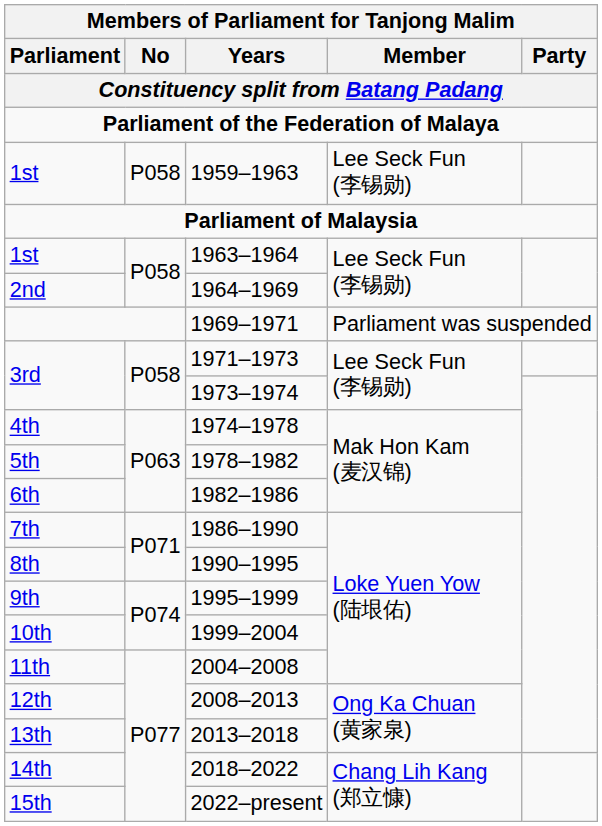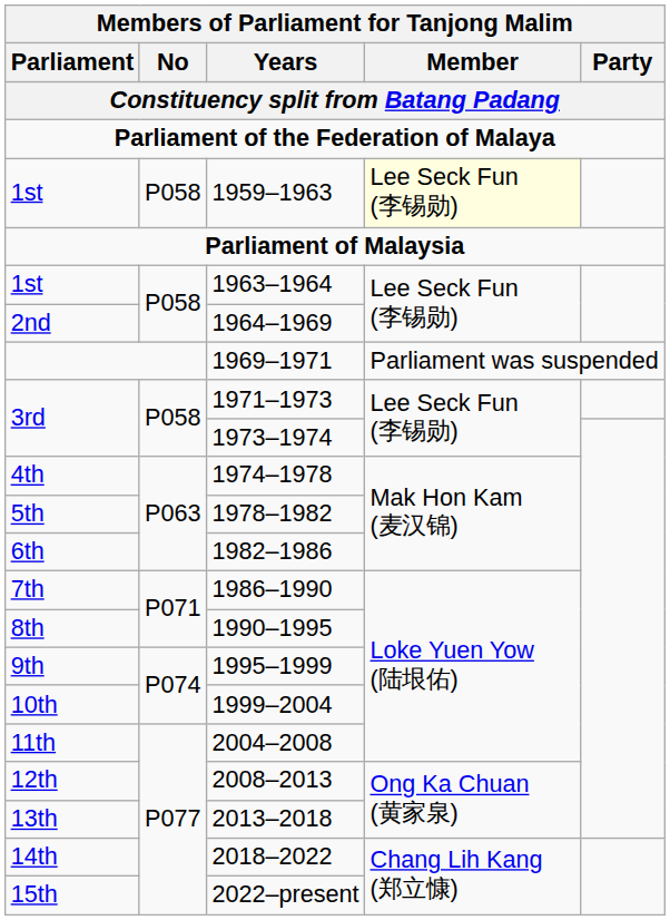1st / 1959–1963 | Member: no background -> lightyellow background
